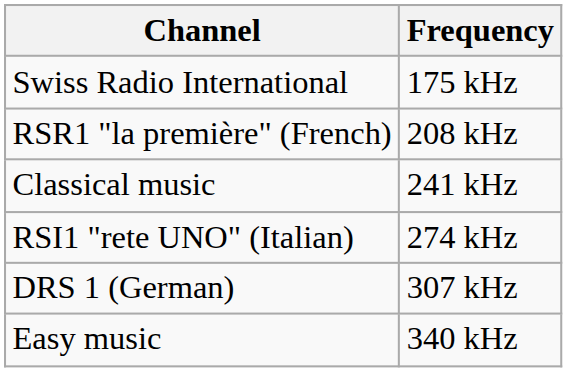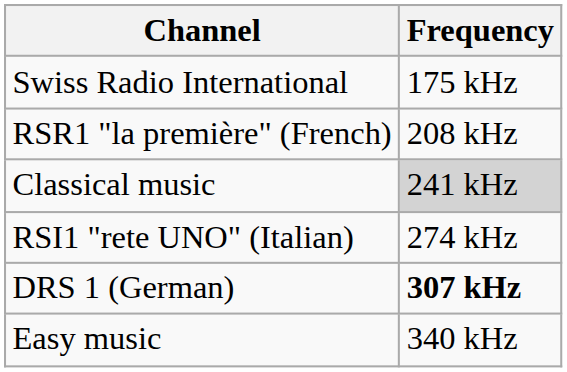Classical music | Frequency: no background -> lightgrey background
DRS 1 (German) | Frequency: normal -> bold
